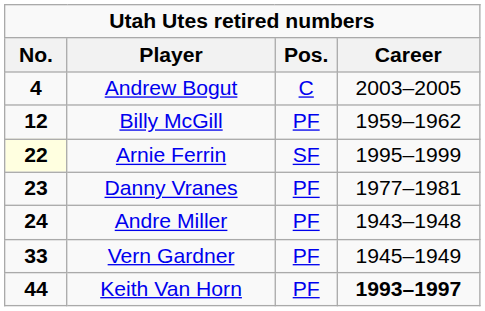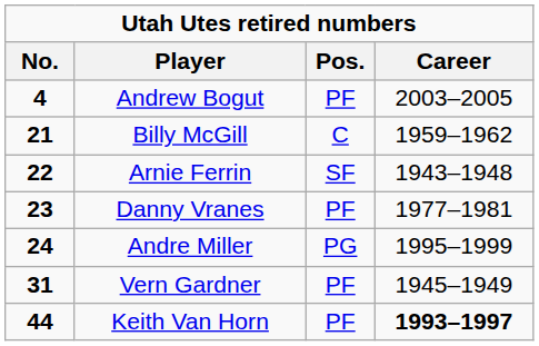Andrew Bogut | Pos.: C -> PF
Billy McGill | No.: 12 -> 21
Billy McGill | Pos.: PF -> C
Arnie Ferrin | No.: lightyellow background -> no background
Arnie Ferrin | Career: 1995–1999 -> 1943–1948
Andre Miller | Pos.: PF -> PG
Andre Miller | Career: 1943–1948 -> 1995–1999
Vern Gardner | No.: 33 -> 31
